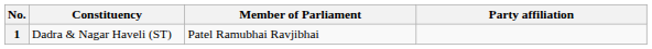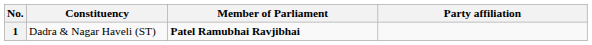1 | Member of Parliament: normal -> bold
